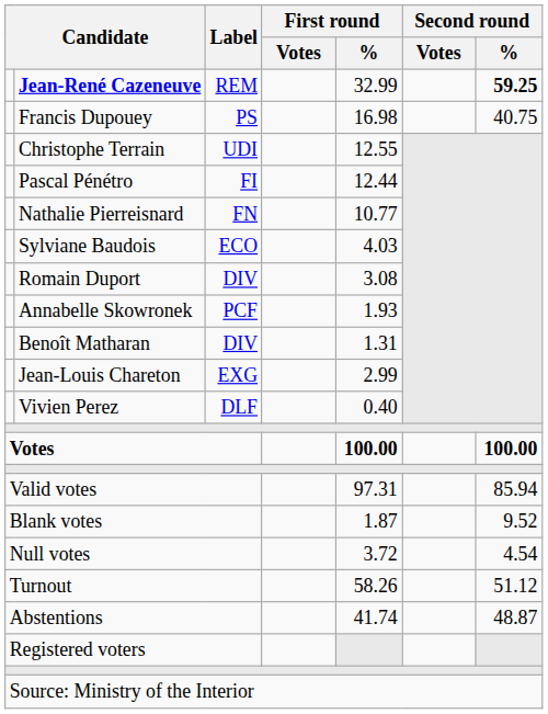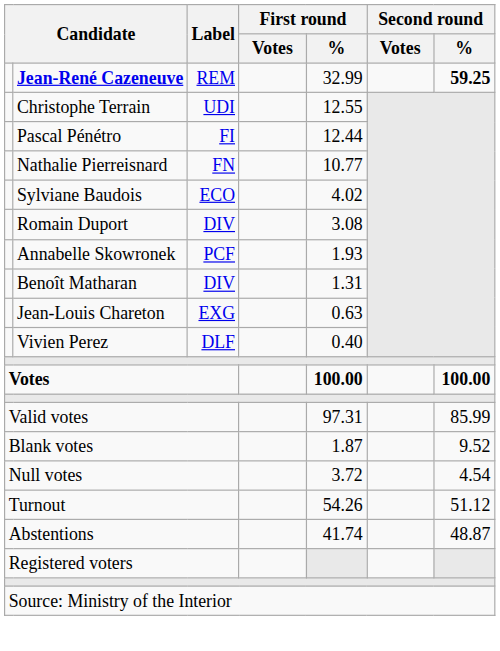- row: Francis Dupouey | PS | 16.98 | 40.75
Sylviane Baudois | First round / %: 4.03 -> 4.02
Jean-Louis Chareton | First round / %: 2.99 -> 0.63
Valid votes | Second round / %: 85.94 -> 85.99
Turnout | First round / %: 58.26 -> 54.26
